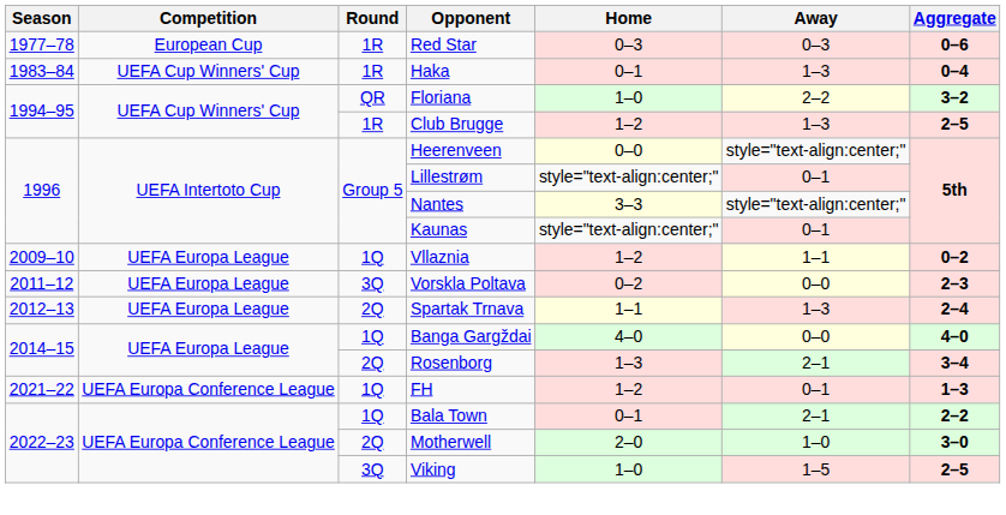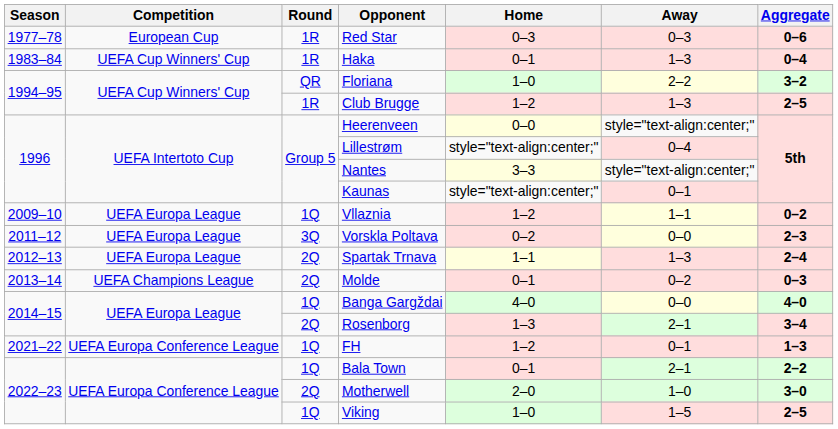Lillestrøm | Away: 0–1 -> 0–4
+ row: 2013–14 | UEFA Champions League | 2Q | Molde | 0–1 | 0–2 | 0–3
Viking | Round: 3Q -> 1Q
